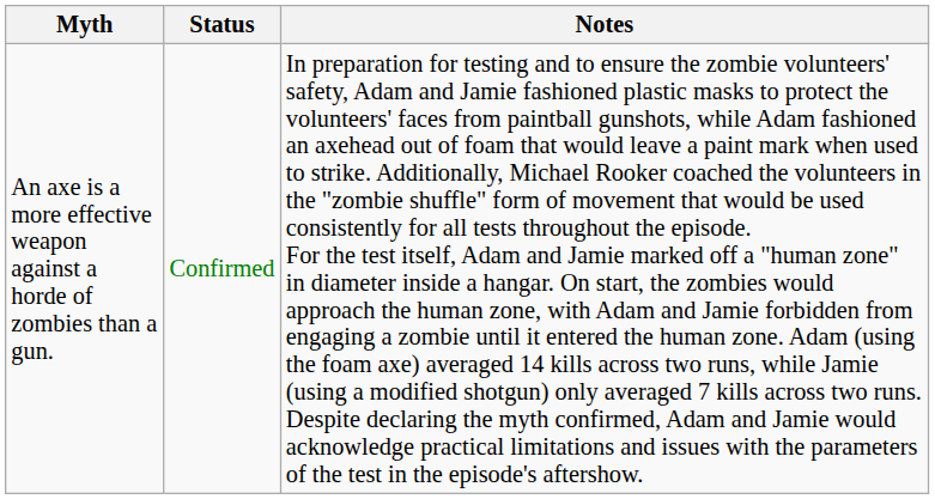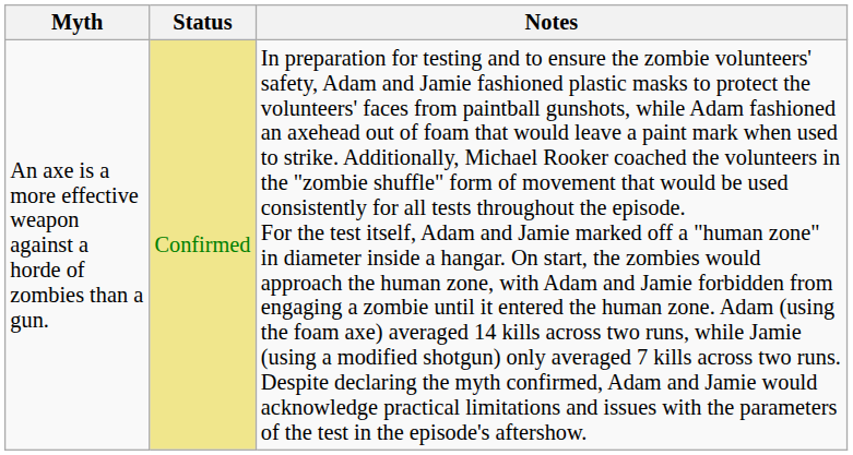row 2 | Status: no background -> khaki background
